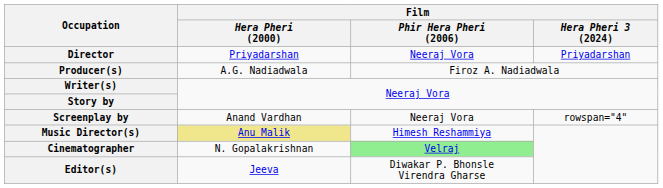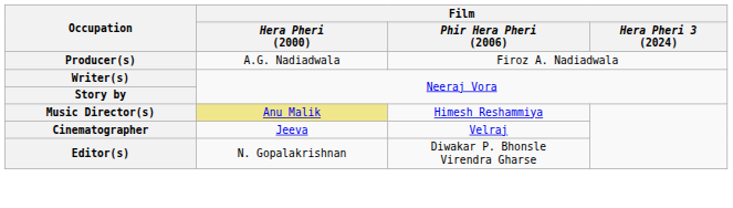- row: Director | Priyadarshan | Neeraj Vora | Priyadarshan
- row: Screenplay by | Anand Vardhan | Neeraj Vora | rowspan="4"
Cinematographer | Film / Hera Pheri (2000): N. Gopalakrishnan -> Jeeva
Cinematographer | Film / Phir Hera Pheri (2006): lightgreen background -> no background
Editor(s) | Film / Hera Pheri (2000): Jeeva -> N. Gopalakrishnan
